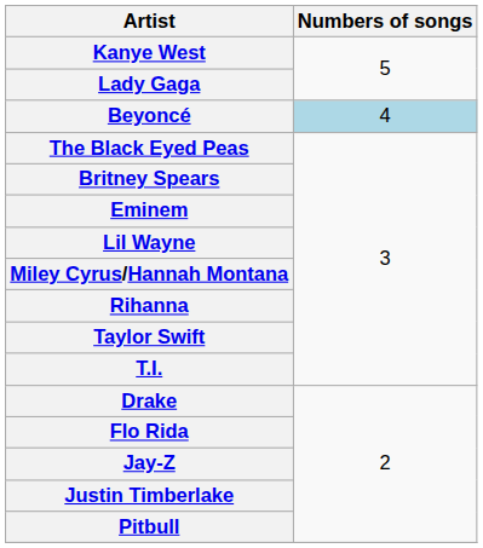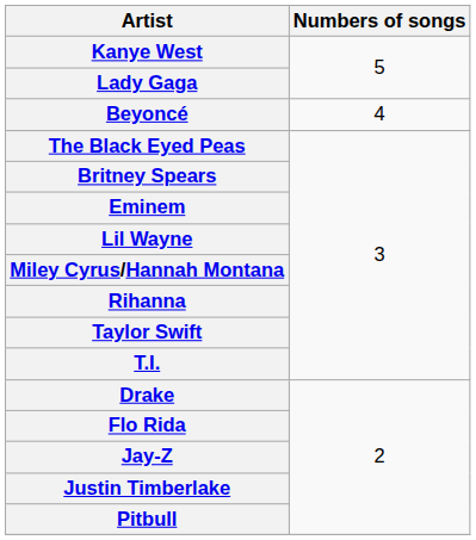Beyoncé | Numbers of songs: lightblue background -> no background
